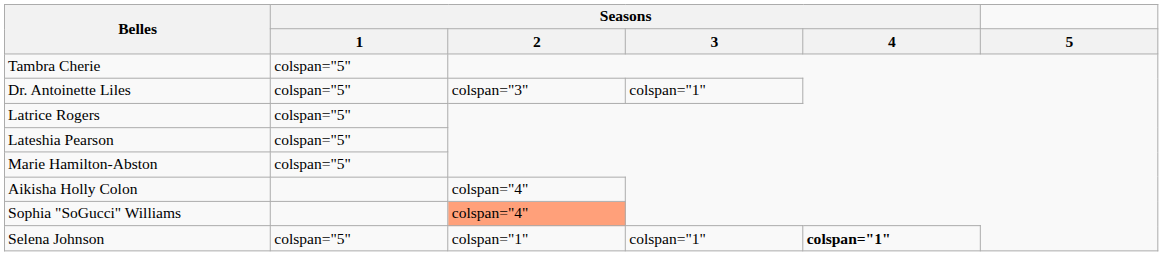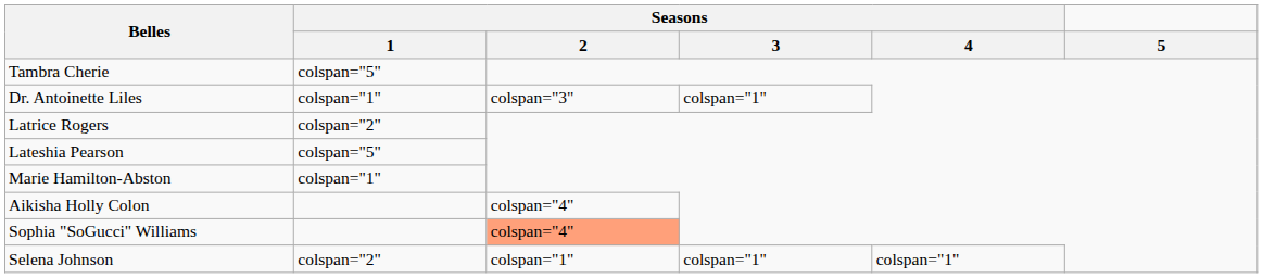Dr. Antoinette Liles | Seasons / 1: colspan="5" -> colspan="1"
Latrice Rogers | Seasons / 1: colspan="5" -> colspan="2"
Marie Hamilton-Abston | Seasons / 1: colspan="5" -> colspan="1"
Selena Johnson | Seasons / 1: colspan="5" -> colspan="2"
Selena Johnson | Seasons / 4: bold -> normal
